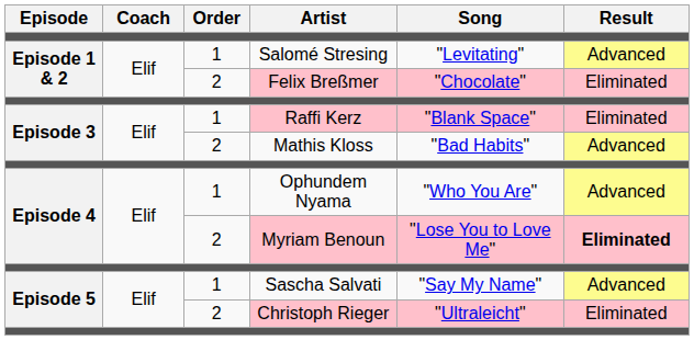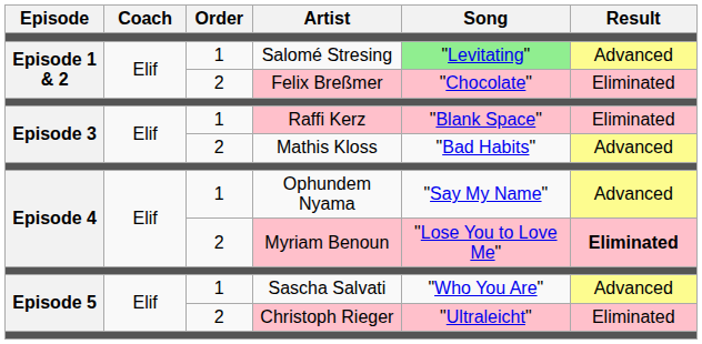Salomé Stresing | Song: no background -> lightgreen background
Ophundem Nyama | Song: "Who You Are" -> "Say My Name"
Sascha Salvati | Song: "Say My Name" -> "Who You Are"
